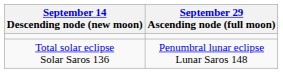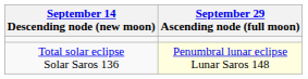row 3 | September 29 Ascending node (full moon): no background -> lightyellow background
